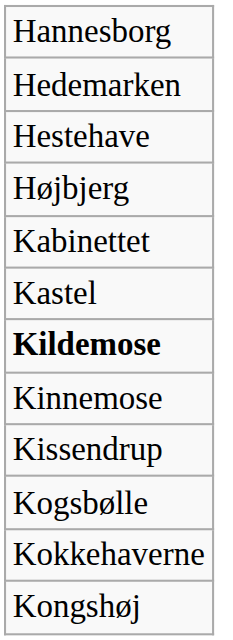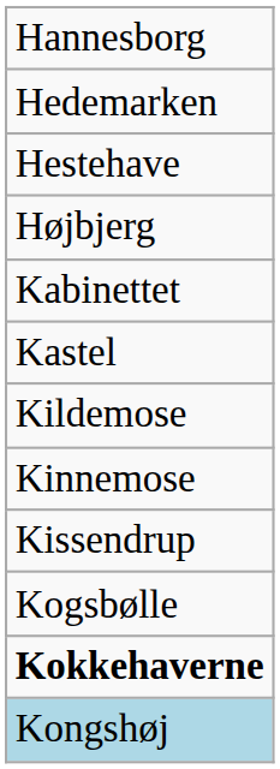row 7 | column 1: bold -> normal
row 11 | column 1: normal -> bold
row 12 | column 1: no background -> lightblue background
